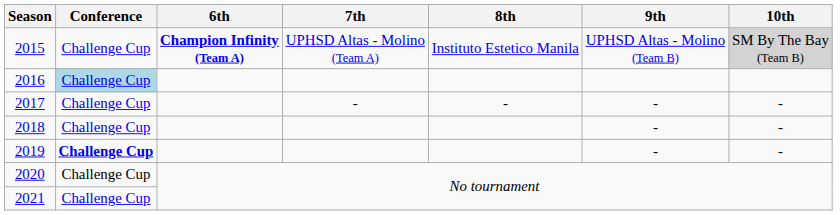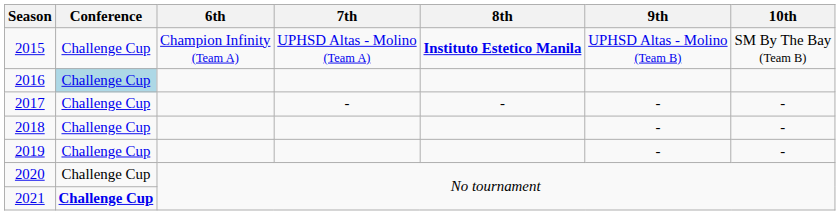2015 | 6th: bold -> normal
2015 | 8th: normal -> bold
2015 | 10th: lightgrey background -> no background
2019 | Conference: bold -> normal
2021 | Conference: normal -> bold
